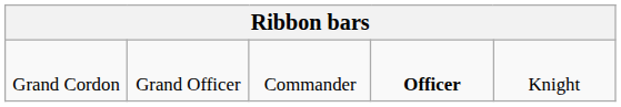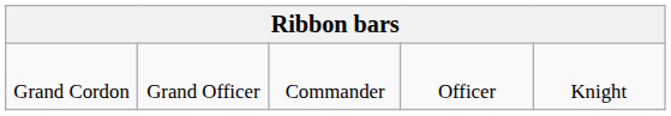Grand Cordon | column 4: bold -> normal
